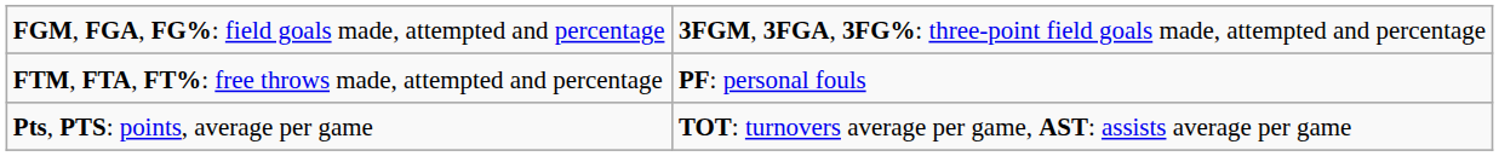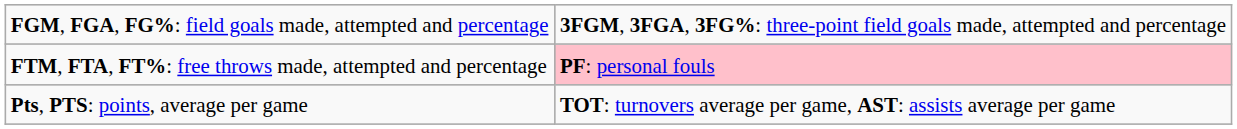FTM, FTA, FT%: free throws made, attempted and percentage | column 2: no background -> pink background
